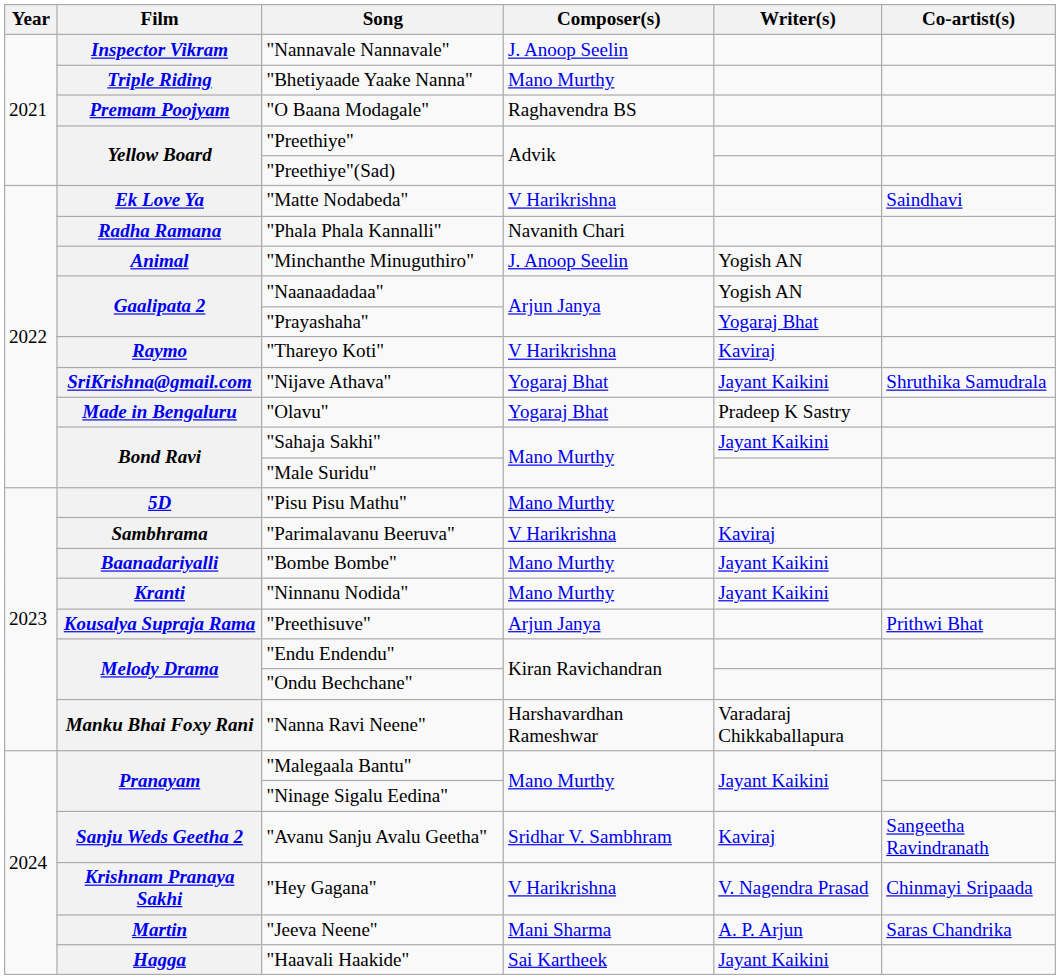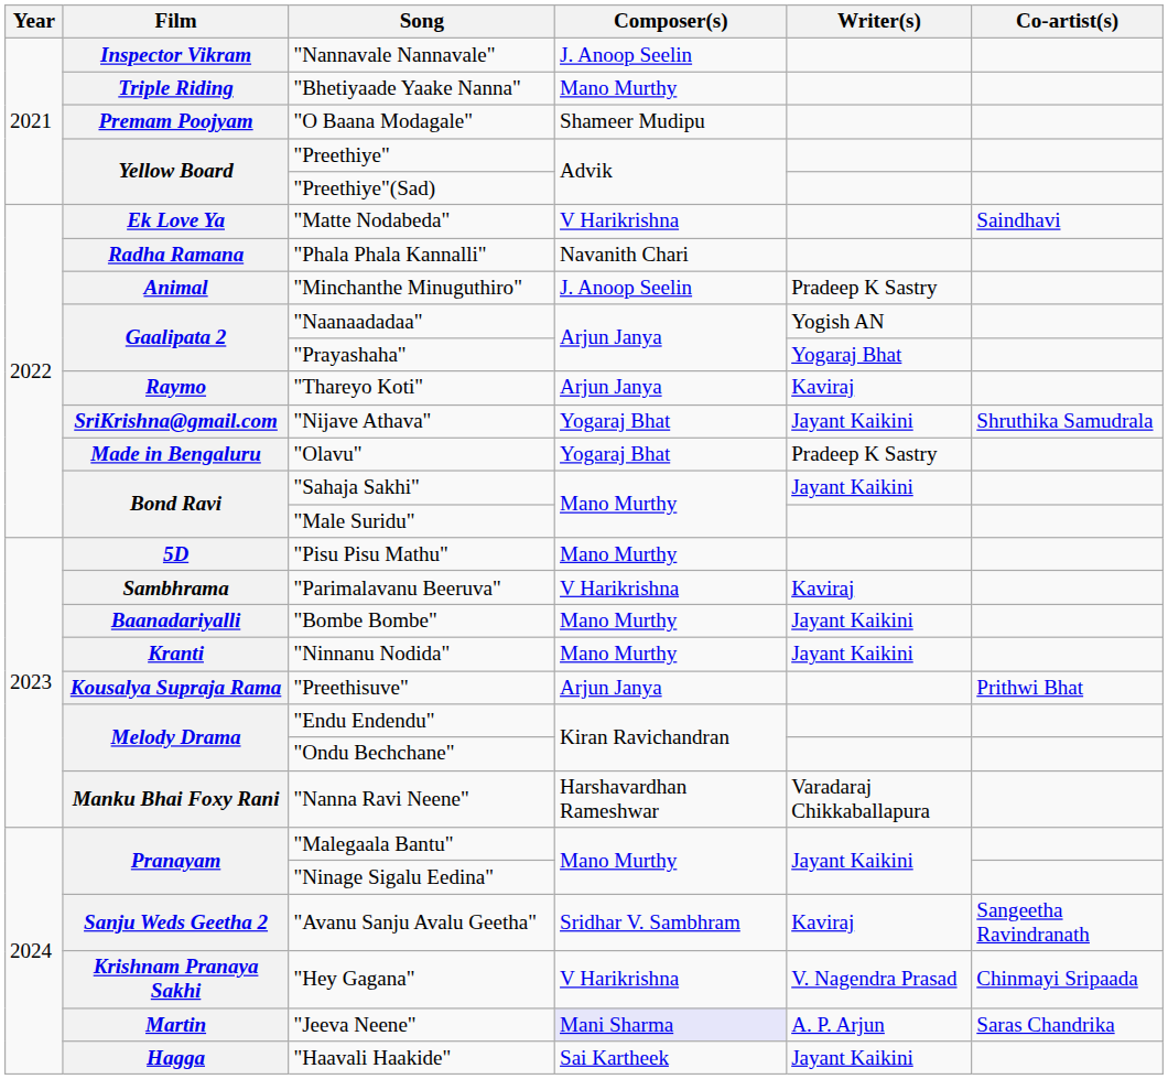"O Baana Modagale" | Composer(s): Raghavendra BS -> Shameer Mudipu
"Minchanthe Minuguthiro" | Writer(s): Yogish AN -> Pradeep K Sastry
"Thareyo Koti" | Composer(s): V Harikrishna -> Arjun Janya
"Jeeva Neene" | Composer(s): no background -> lavender background
